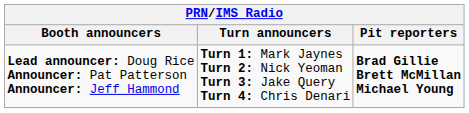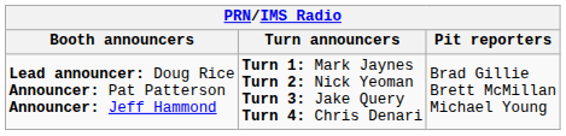row 3 | Pit reporters: bold -> normal
